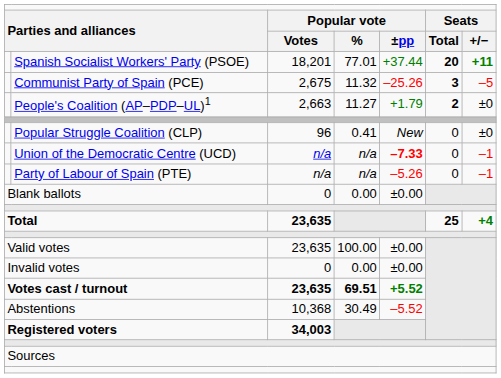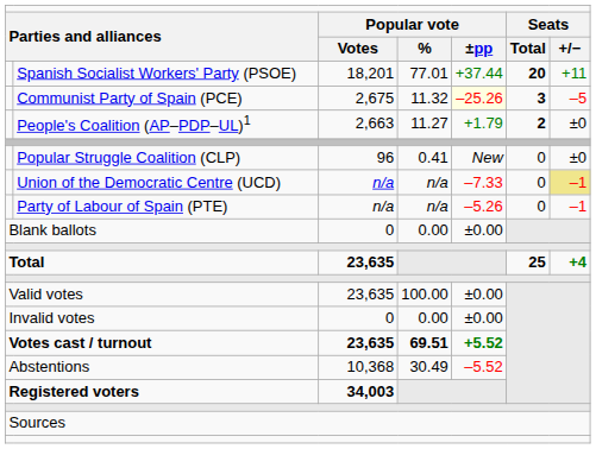Spanish Socialist Workers' Party (PSOE) | column 7: bold -> normal
Communist Party of Spain (PCE) | column 5: no background -> lightyellow background
Union of the Democratic Centre (UCD) | column 5: bold -> normal
Union of the Democratic Centre (UCD) | column 7: no background -> khaki background
